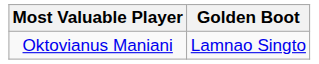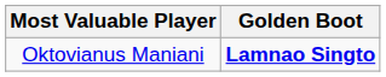Oktovianus Maniani | Golden Boot: normal -> bold
